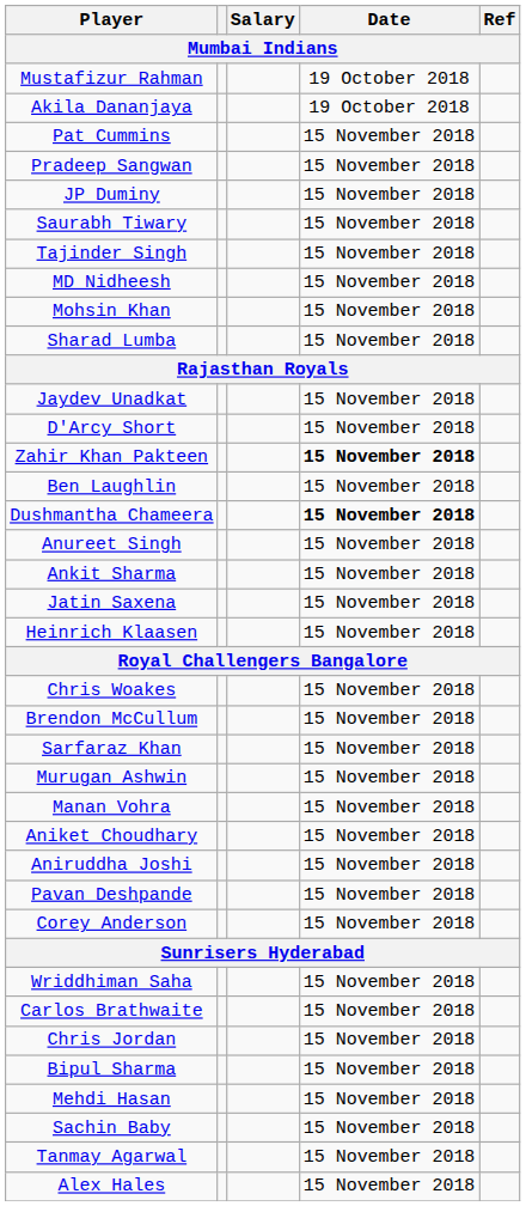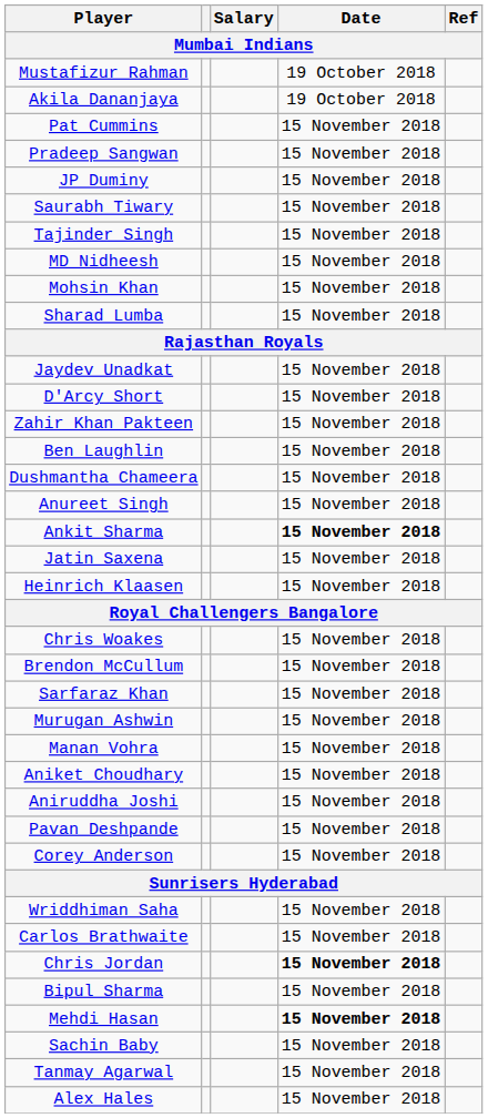Zahir Khan Pakteen | Date: bold -> normal
Dushmantha Chameera | Date: bold -> normal
Ankit Sharma | Date: normal -> bold
Chris Jordan | Date: normal -> bold
Mehdi Hasan | Date: normal -> bold
